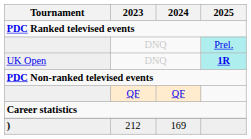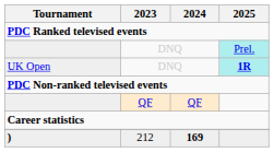) | 2024: normal -> bold
